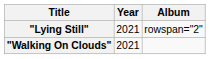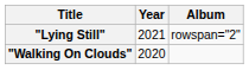"Walking On Clouds" | Year: 2021 -> 2020
